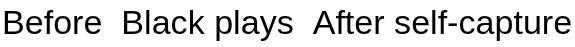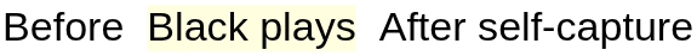Before | column 2: no background -> lightyellow background
